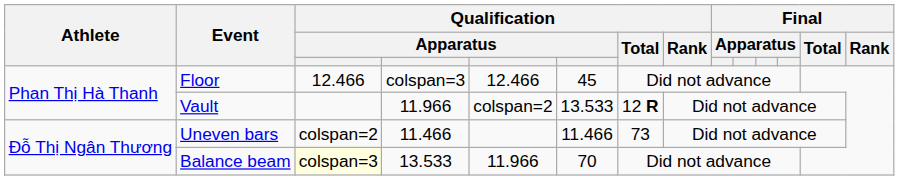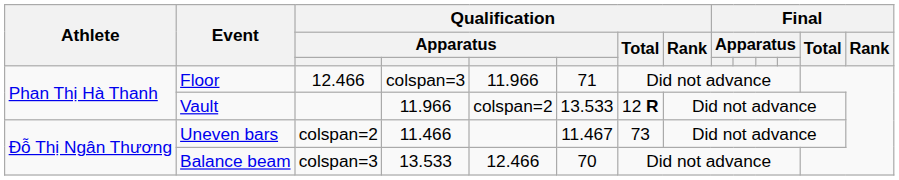Floor | column 5: 12.466 -> 11.966
Floor | column 6: 45 -> 71
Uneven bars | column 6: 11.466 -> 11.467
Balance beam | column 3: lightyellow background -> no background
Balance beam | column 5: 11.966 -> 12.466
